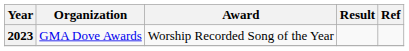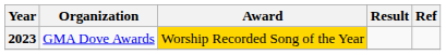2023 | Award: no background -> gold background
